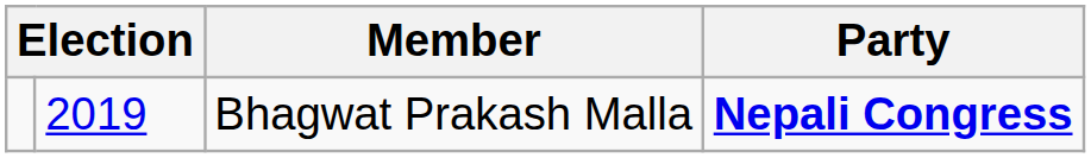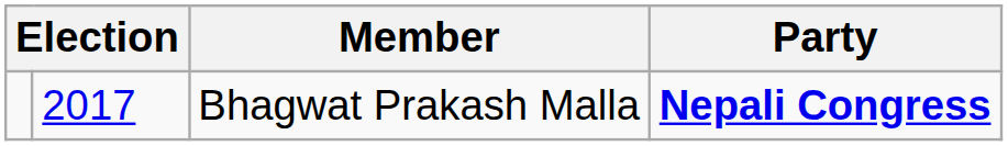Bhagwat Prakash Malla | column 2: 2019 -> 2017
